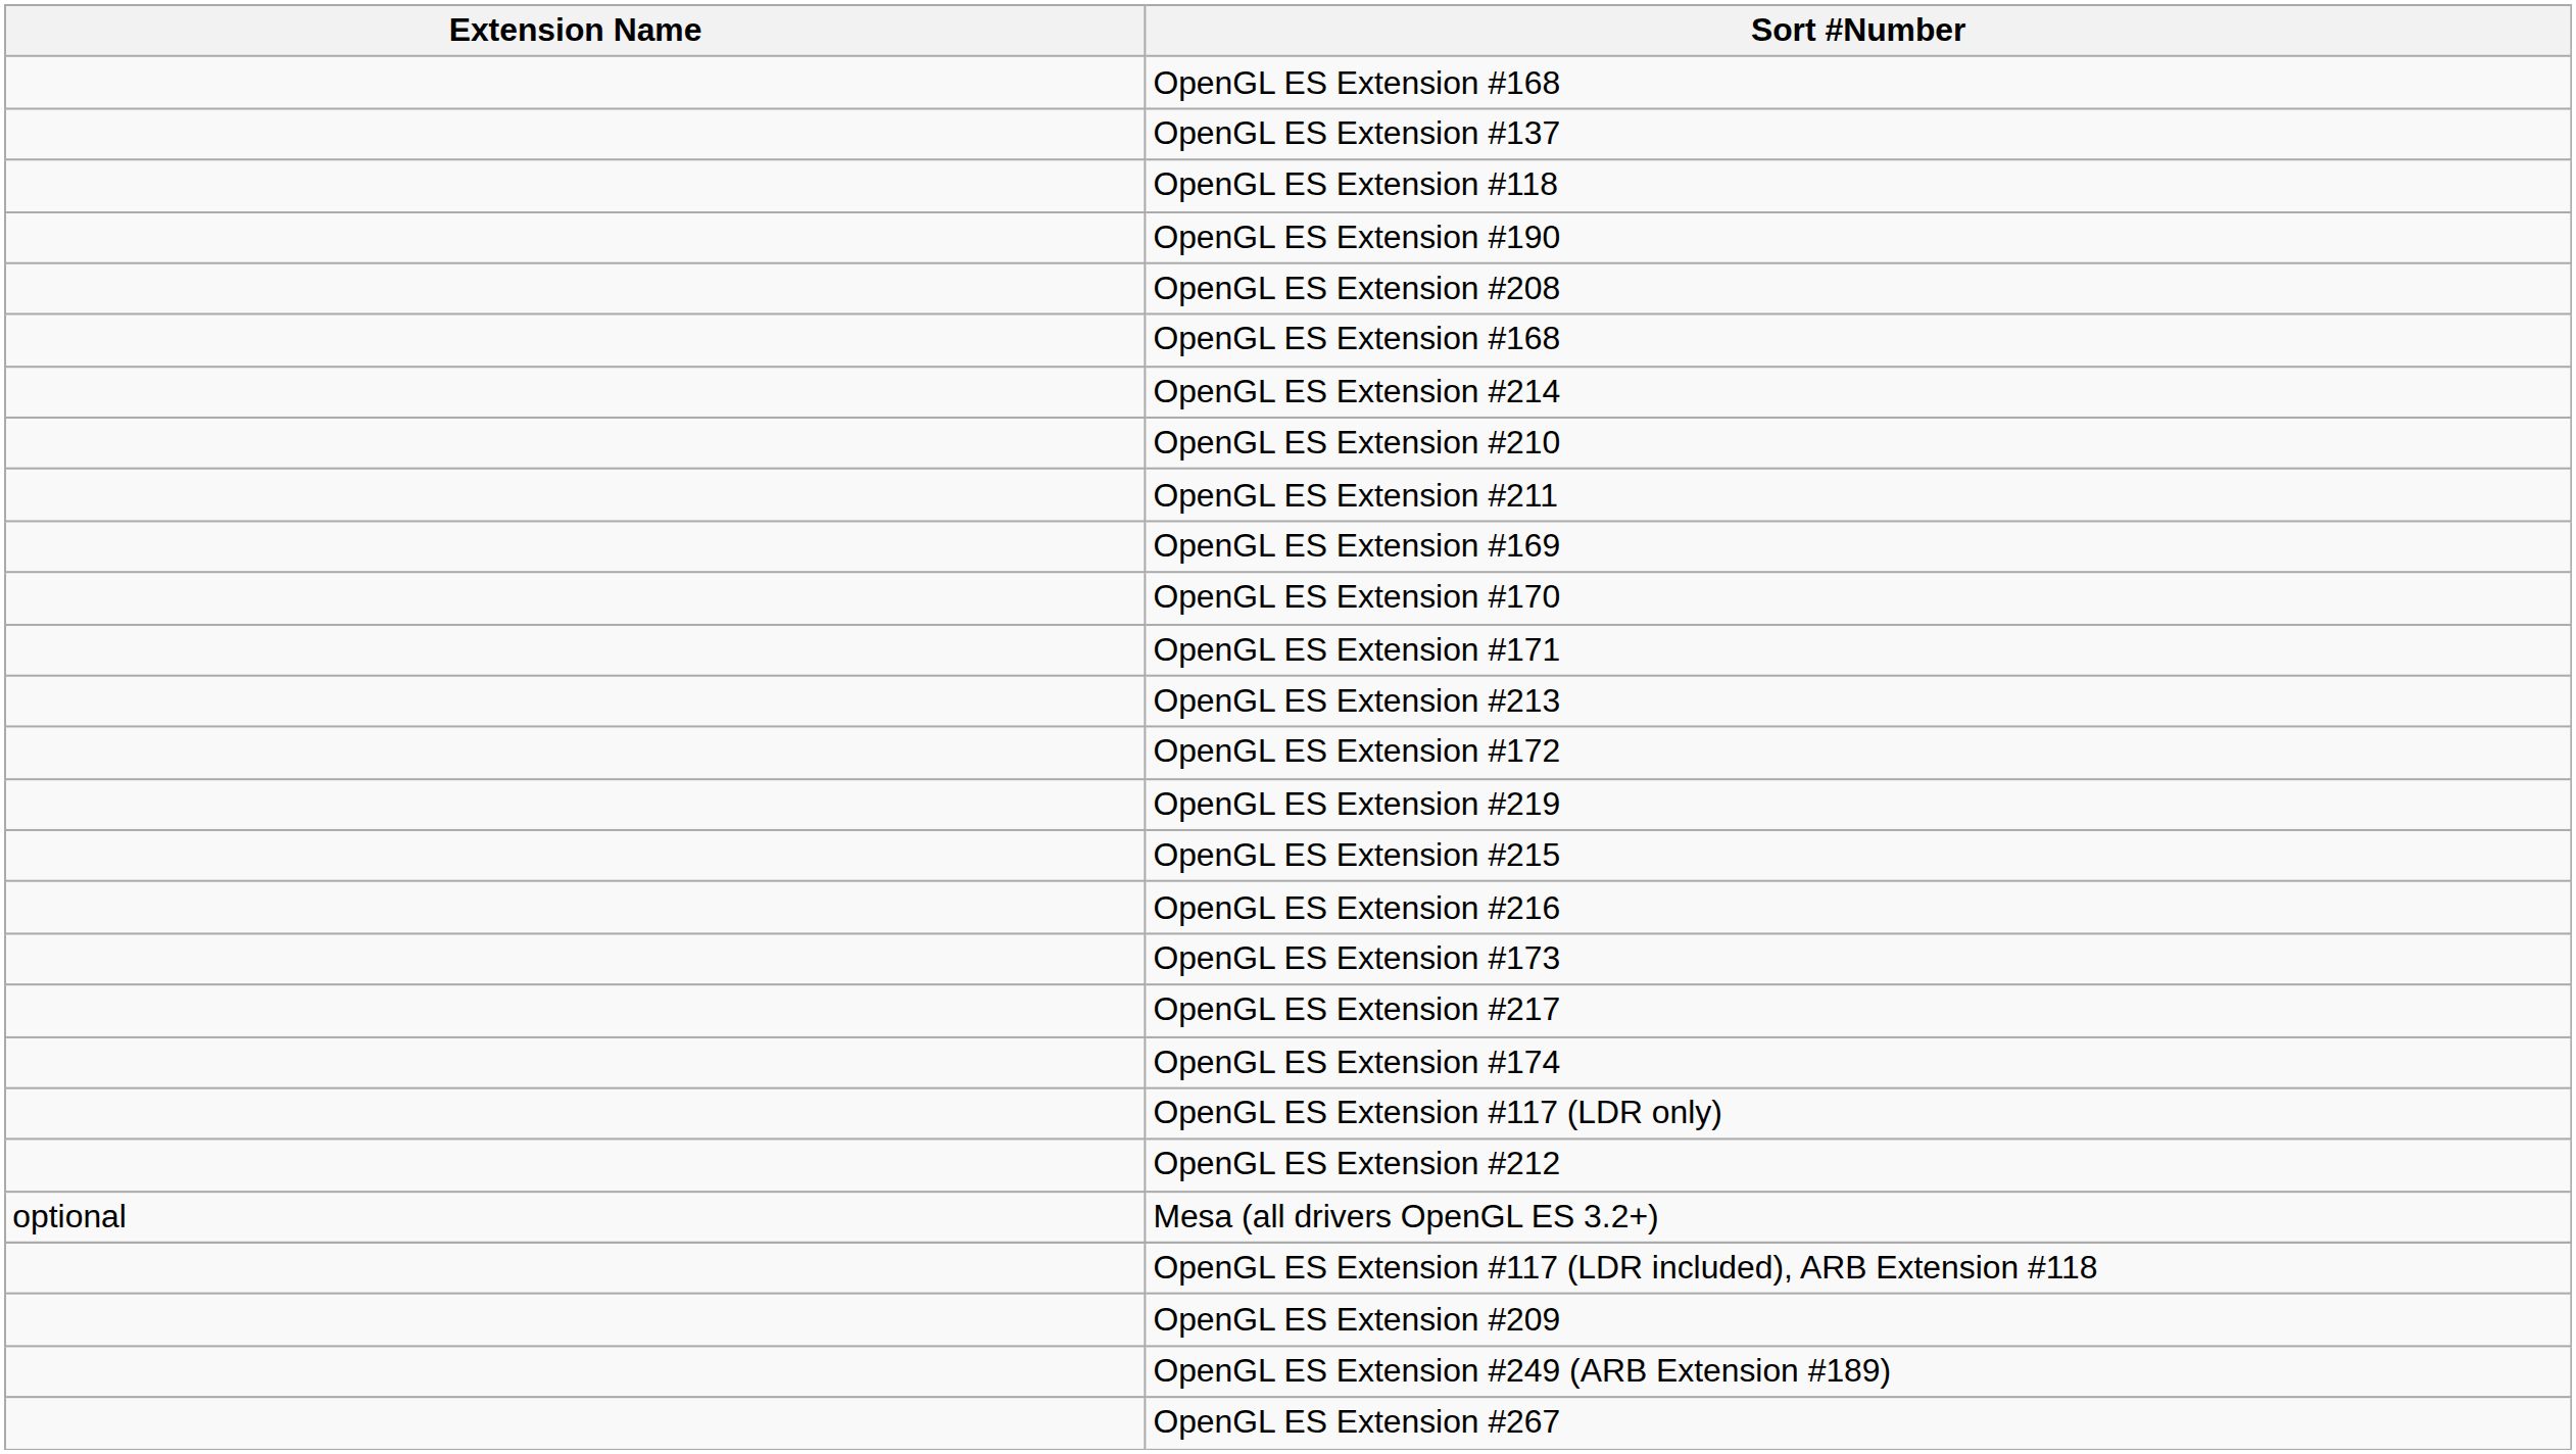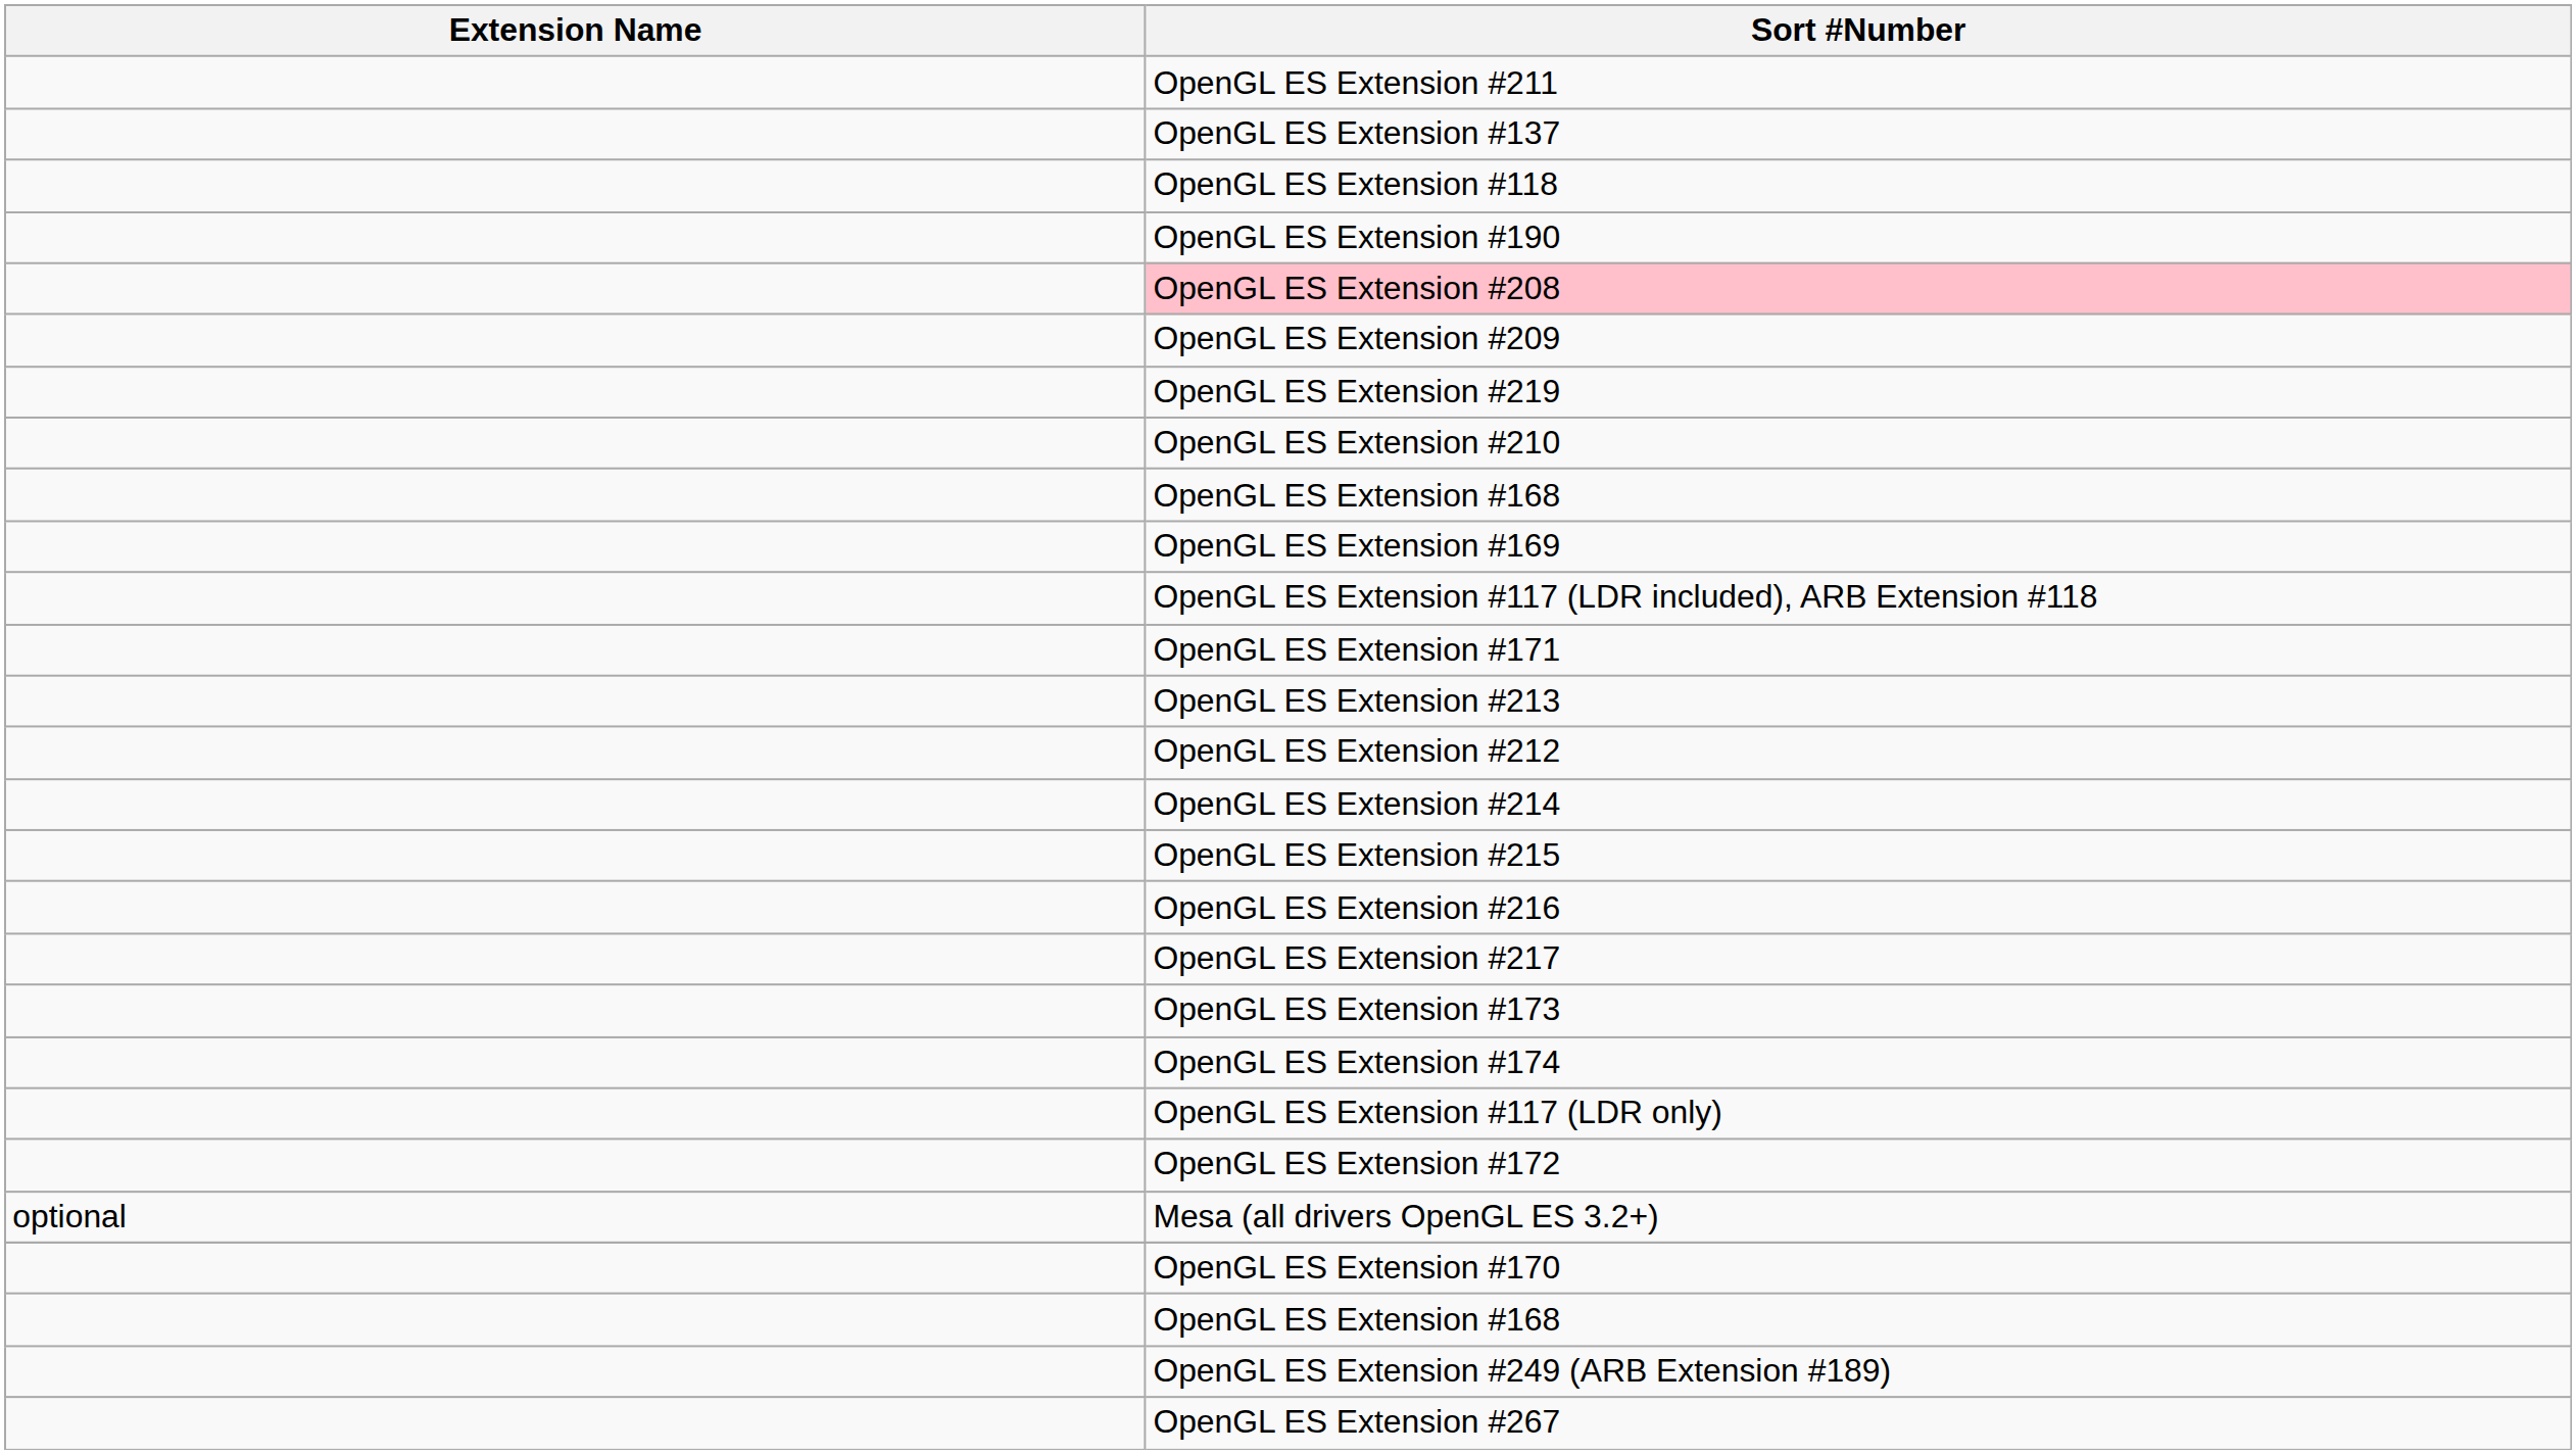row 2 | Sort #Number: OpenGL ES Extension #168 -> OpenGL ES Extension #211
row 6 | Sort #Number: no background -> pink background
row 7 | Sort #Number: OpenGL ES Extension #168 -> OpenGL ES Extension #209
row 8 | Sort #Number: OpenGL ES Extension #214 -> OpenGL ES Extension #219
row 10 | Sort #Number: OpenGL ES Extension #211 -> OpenGL ES Extension #168
row 12 | Sort #Number: OpenGL ES Extension #170 -> OpenGL ES Extension #117 (LDR included), ARB Extension #118
row 15 | Sort #Number: OpenGL ES Extension #172 -> OpenGL ES Extension #212
row 16 | Sort #Number: OpenGL ES Extension #219 -> OpenGL ES Extension #214
row 19 | Sort #Number: OpenGL ES Extension #173 -> OpenGL ES Extension #217
row 20 | Sort #Number: OpenGL ES Extension #217 -> OpenGL ES Extension #173
row 23 | Sort #Number: OpenGL ES Extension #212 -> OpenGL ES Extension #172
row 25 | Sort #Number: OpenGL ES Extension #117 (LDR included), ARB Extension #118 -> OpenGL ES Extension #170
row 26 | Sort #Number: OpenGL ES Extension #209 -> OpenGL ES Extension #168
